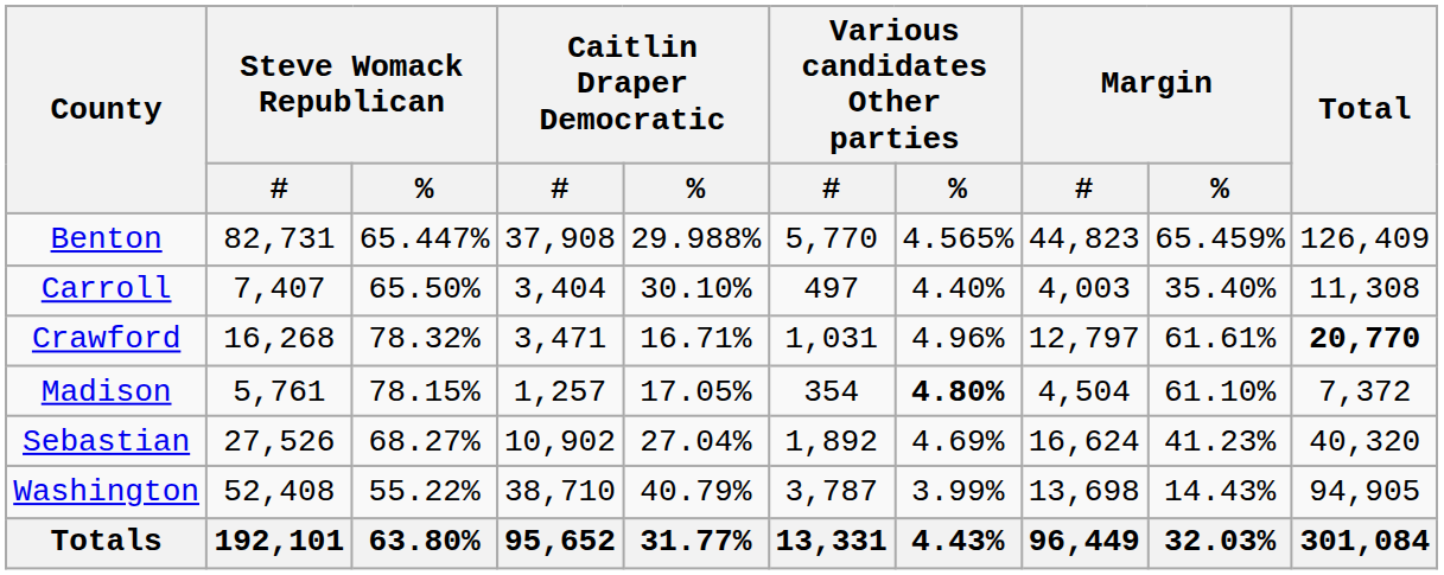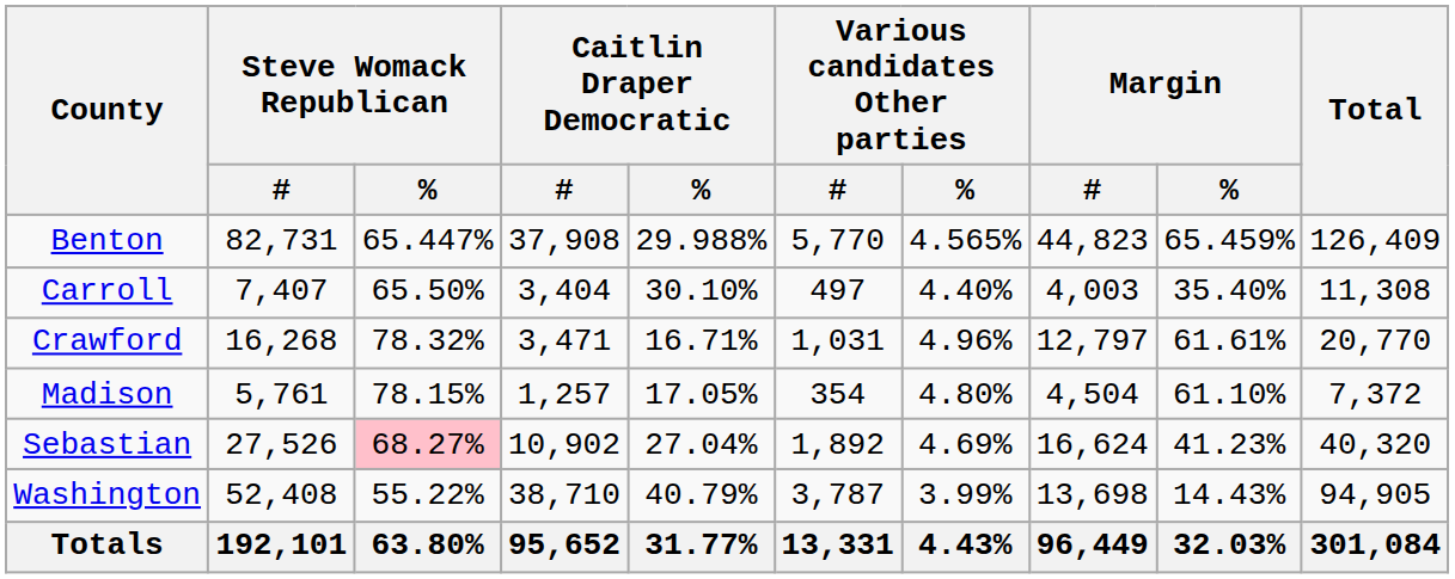Crawford | Total: bold -> normal
Madison | Various candidates Other parties / %: bold -> normal
Sebastian | Steve Womack Republican / %: no background -> pink background
